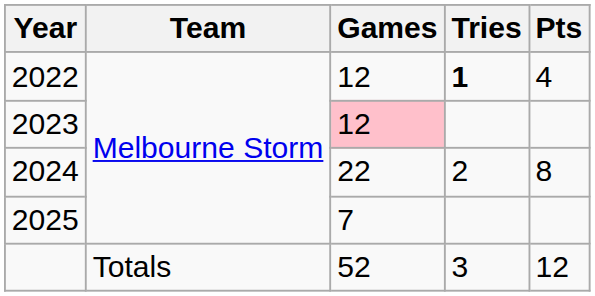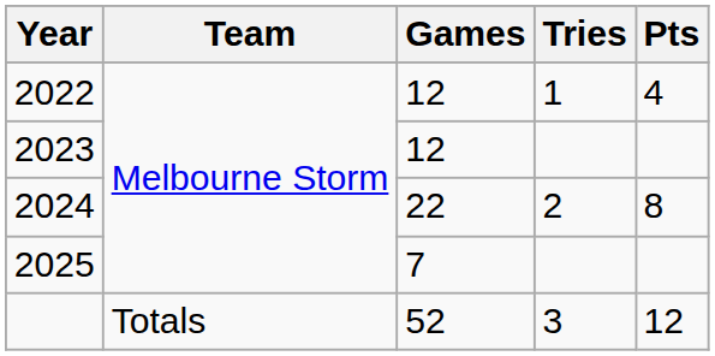2022 | Tries: bold -> normal
2023 | Games: pink background -> no background
